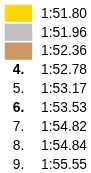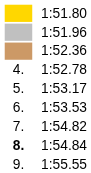1:52.78 | column 1: bold -> normal
1:53.53 | column 1: bold -> normal
1:54.84 | column 1: normal -> bold
